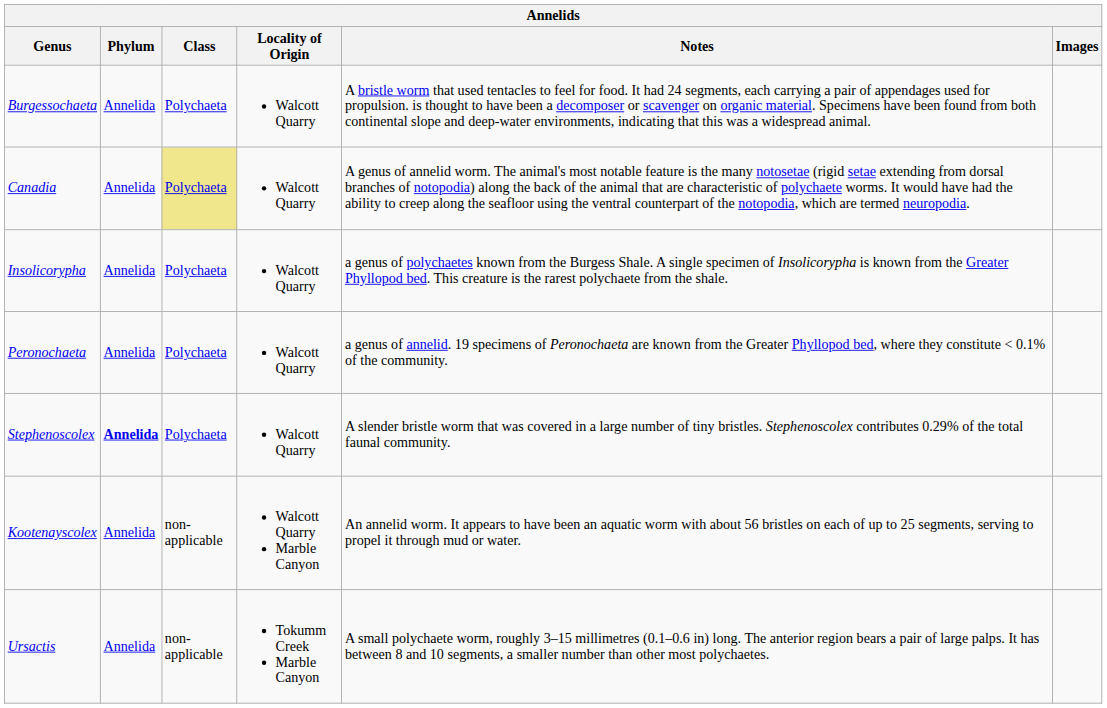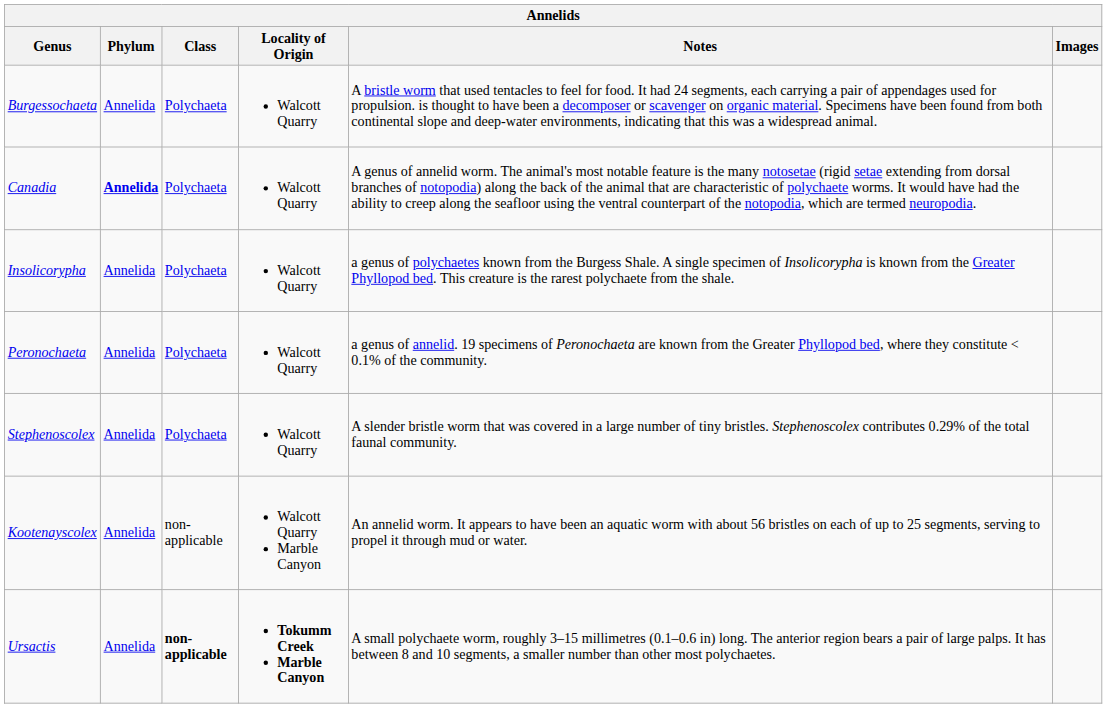Canadia | Phylum: normal -> bold
Canadia | Class: khaki background -> no background
Stephenoscolex | Phylum: bold -> normal
Ursactis | Class: normal -> bold
Ursactis | Locality of Origin: normal -> bold
